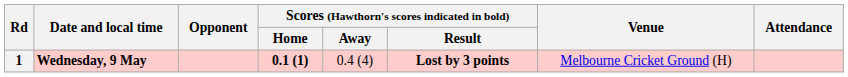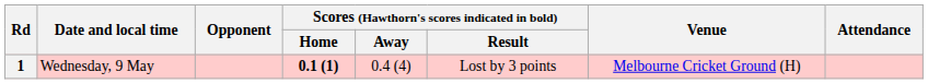1 | Date and local time: bold -> normal
1 | Scores (Hawthorn's scores indicated in bold) / Result: bold -> normal
